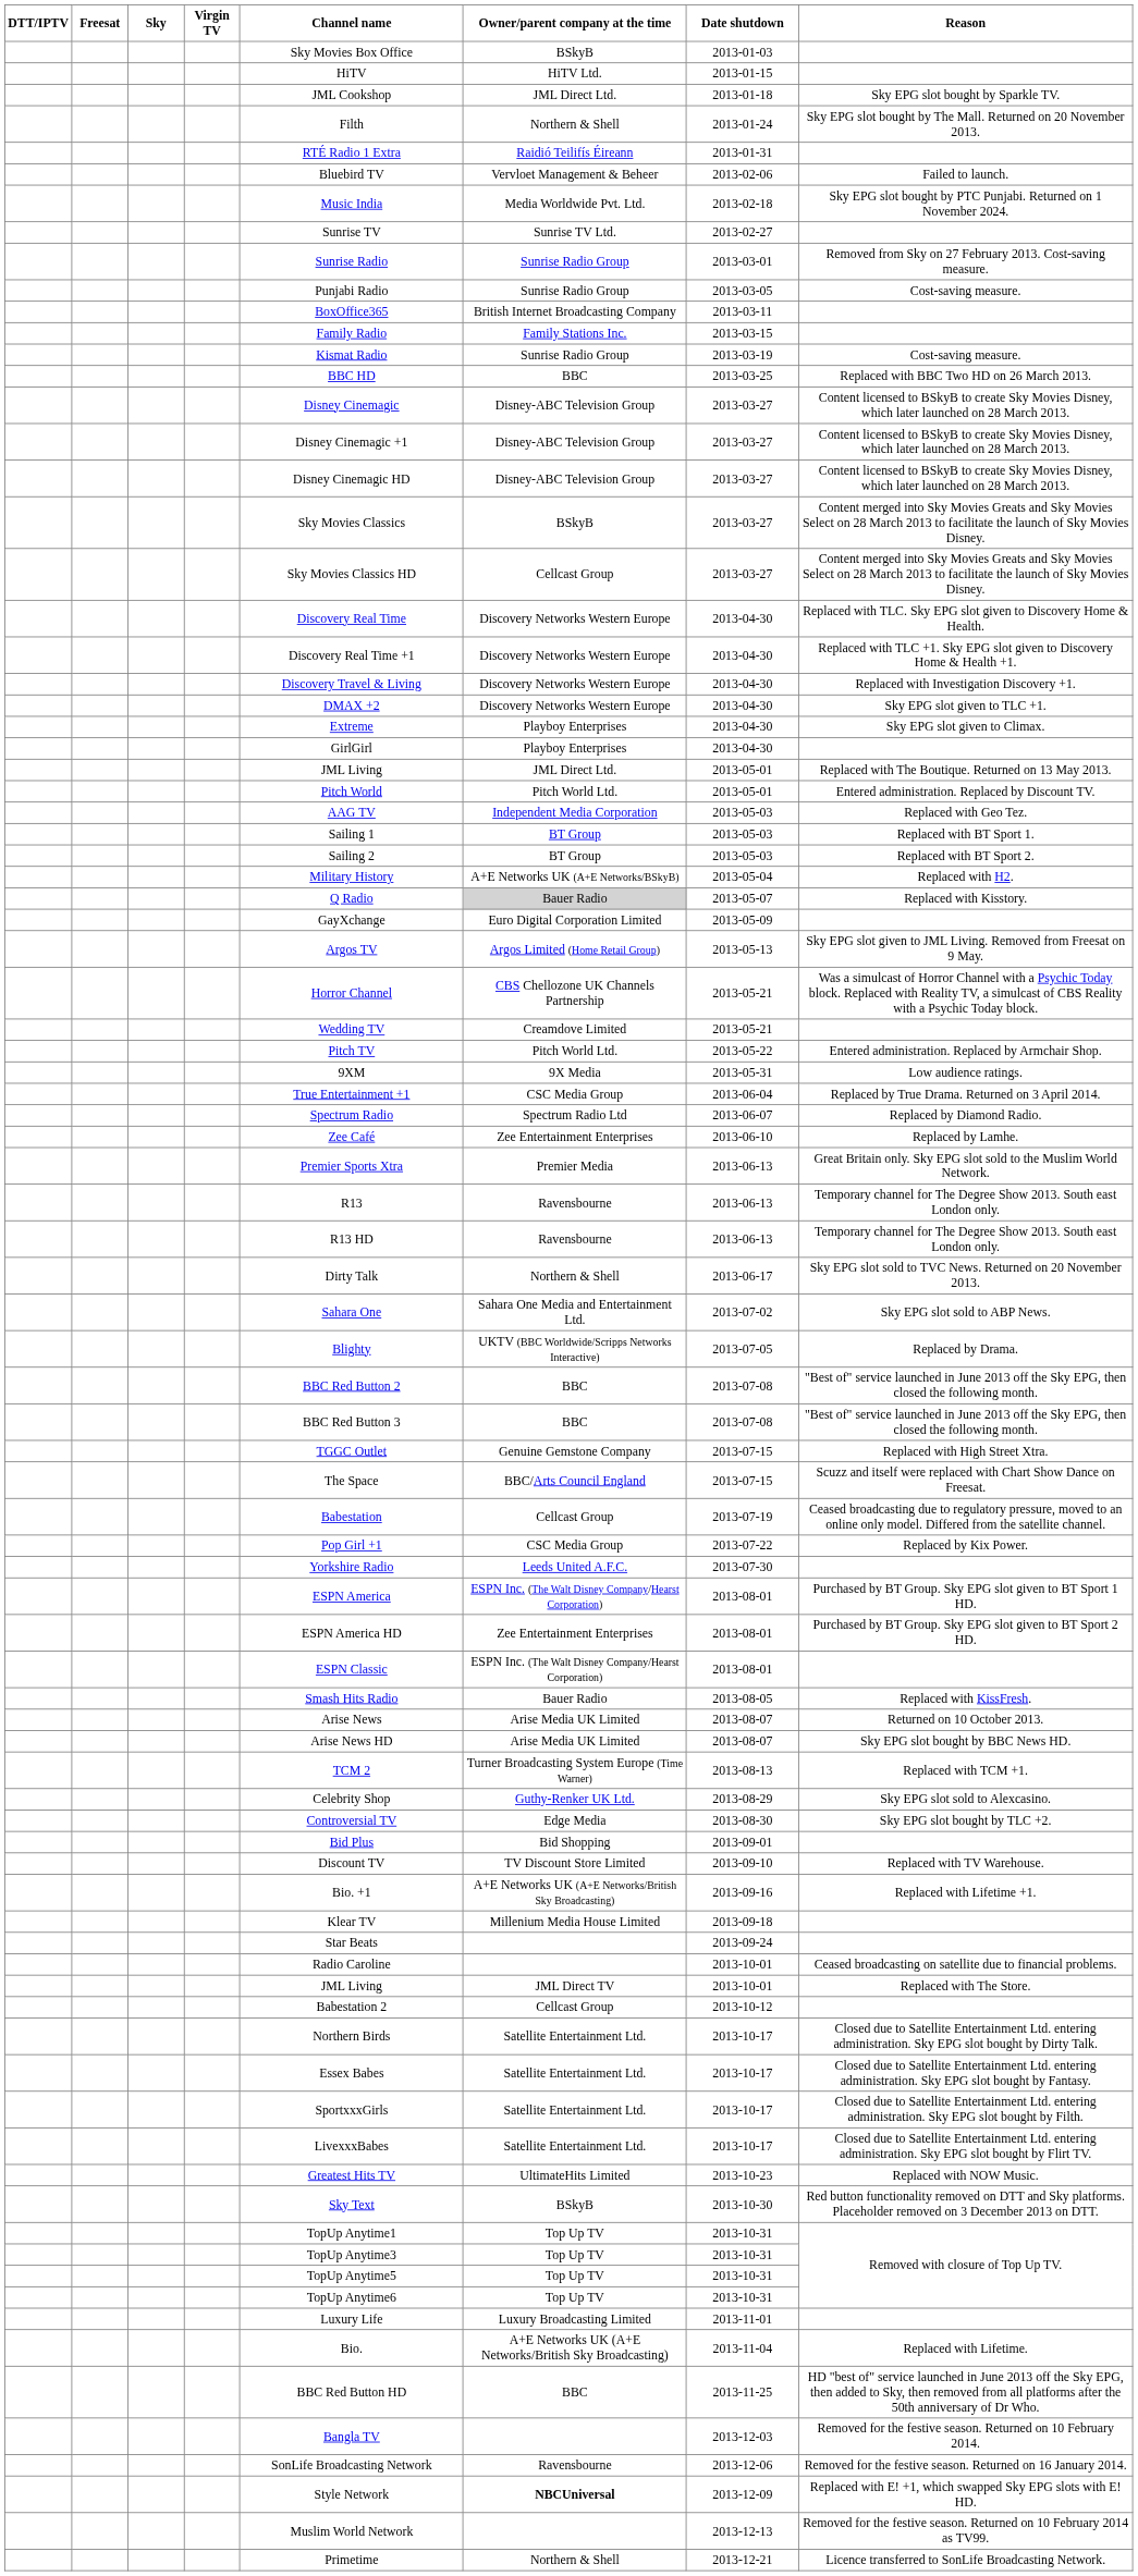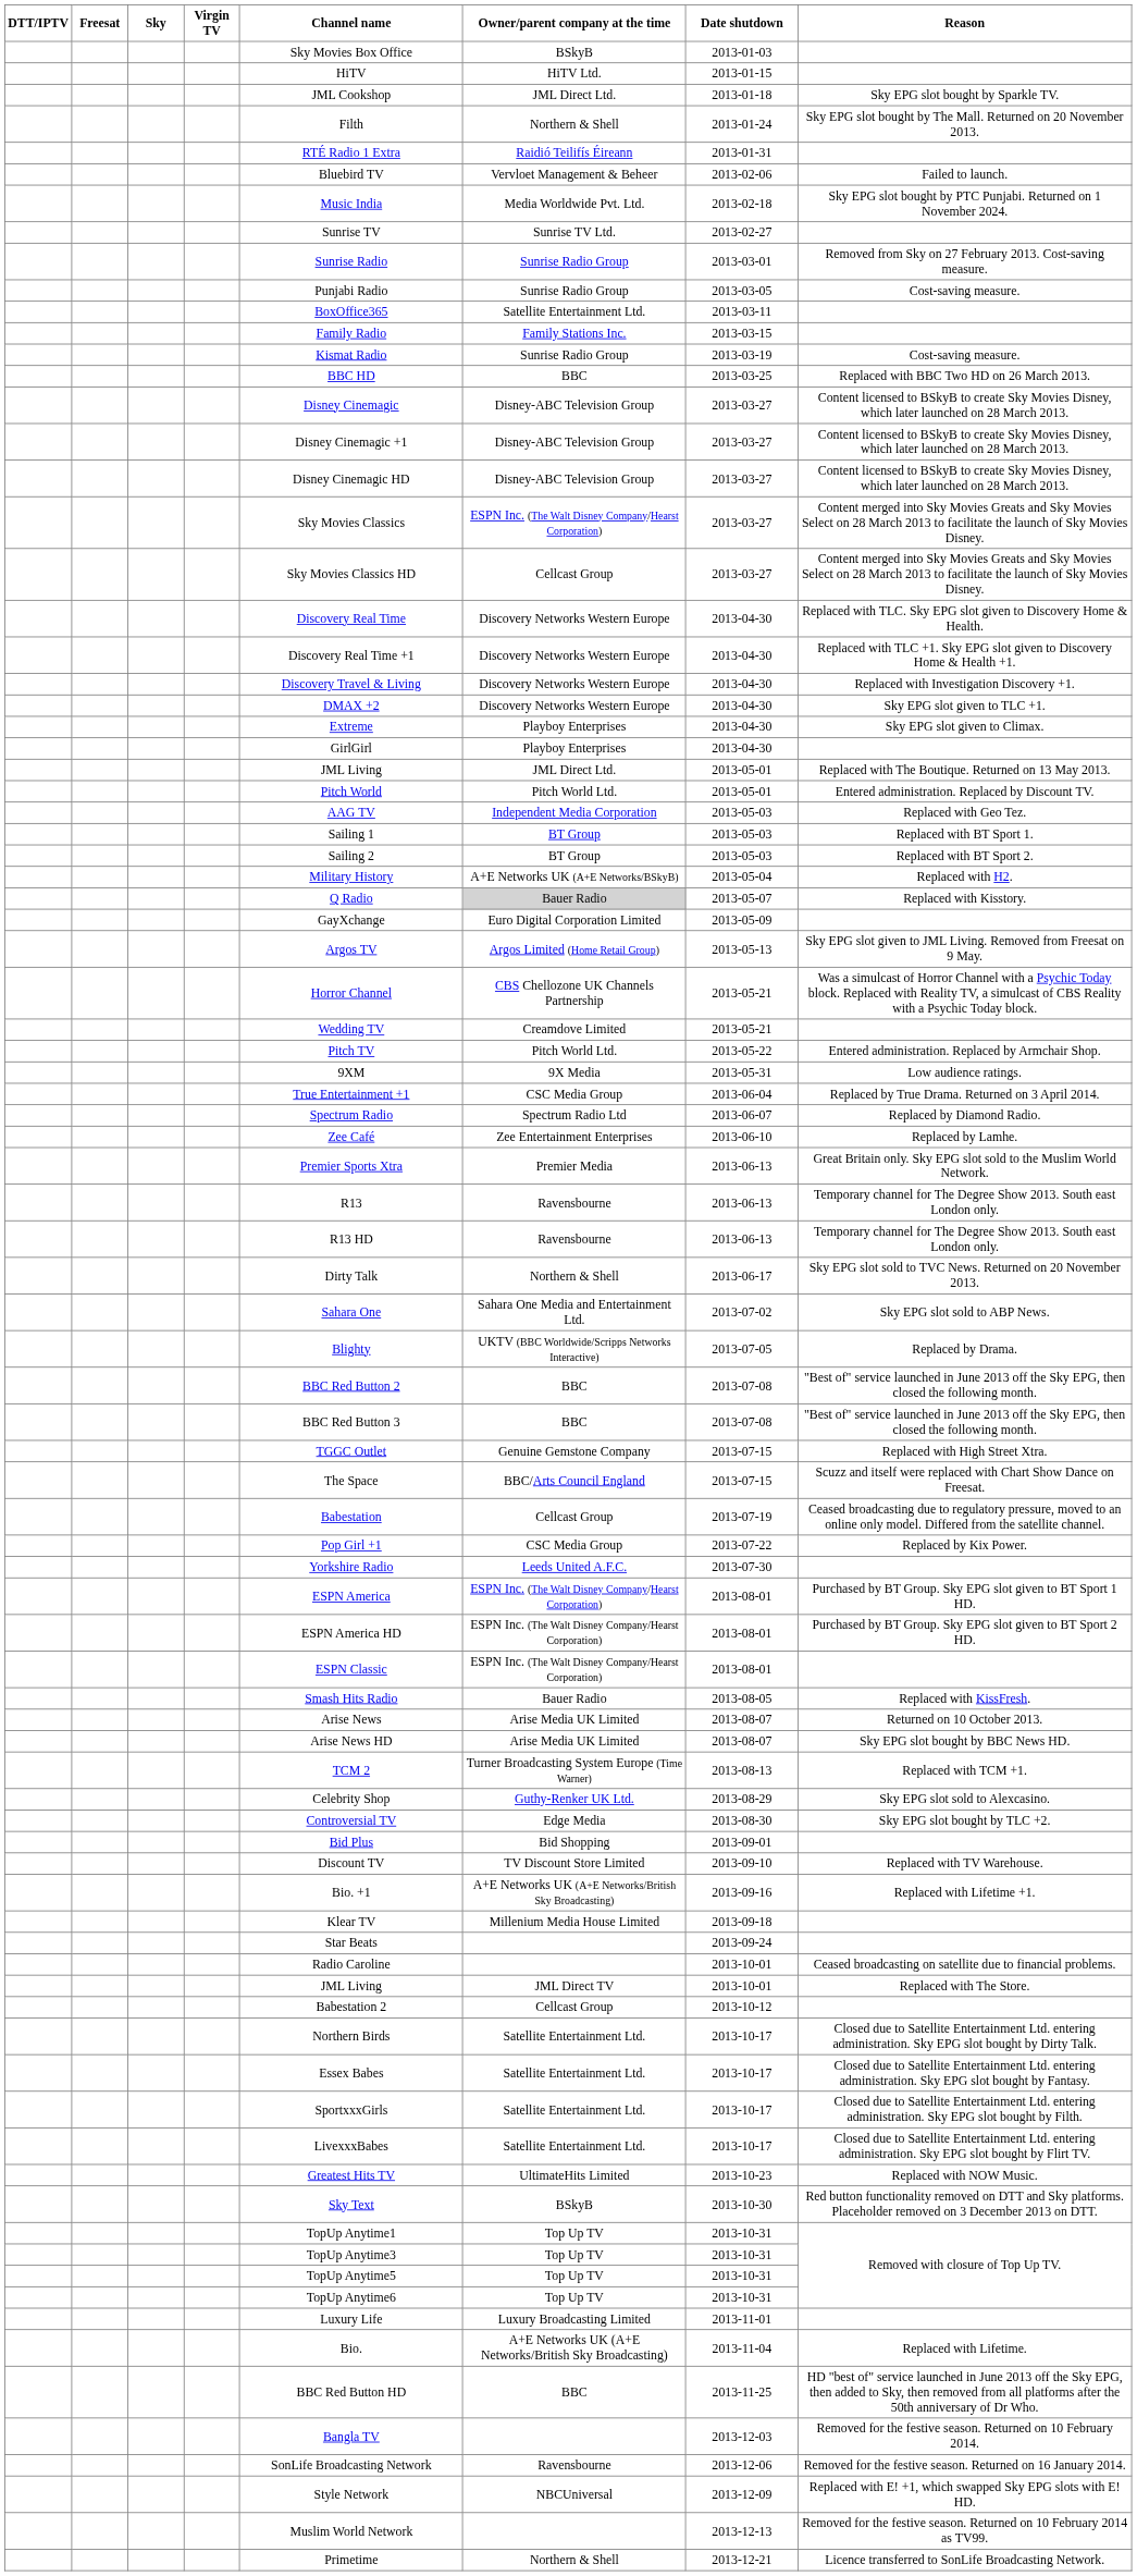row 12 | Owner/parent company at the time: British Internet Broadcasting Company -> Satellite Entertainment Ltd.
row 19 | Owner/parent company at the time: BSkyB -> ESPN Inc. (The Walt Disney Company/Hearst Corporation)
row 57 | Owner/parent company at the time: Zee Entertainment Enterprises -> ESPN Inc. (The Walt Disney Company/Hearst Corporation)
row 88 | Owner/parent company at the time: bold -> normal
